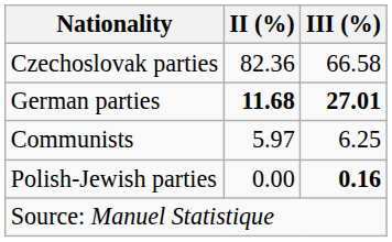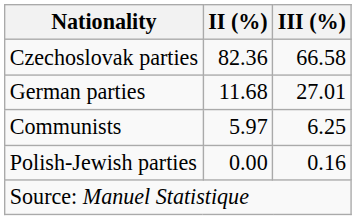German parties | II (%): bold -> normal
German parties | III (%): bold -> normal
Polish-Jewish parties | III (%): bold -> normal
